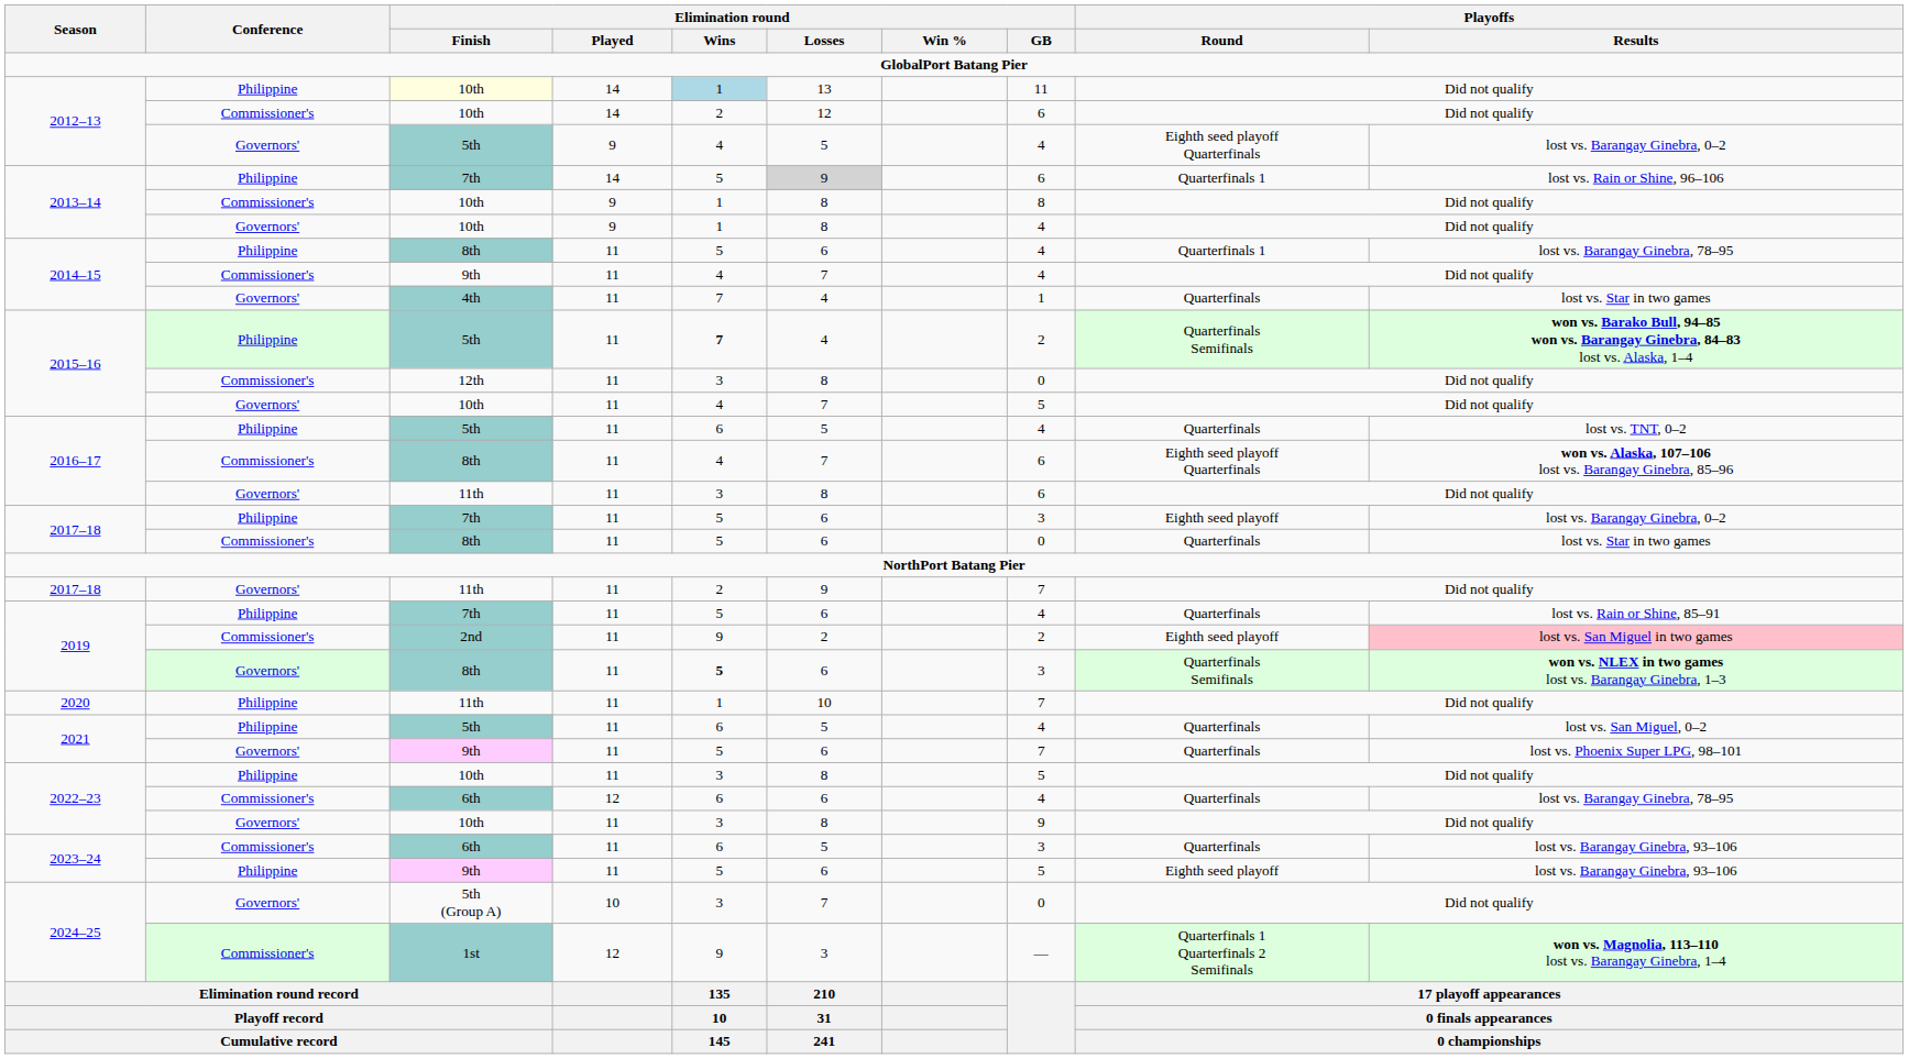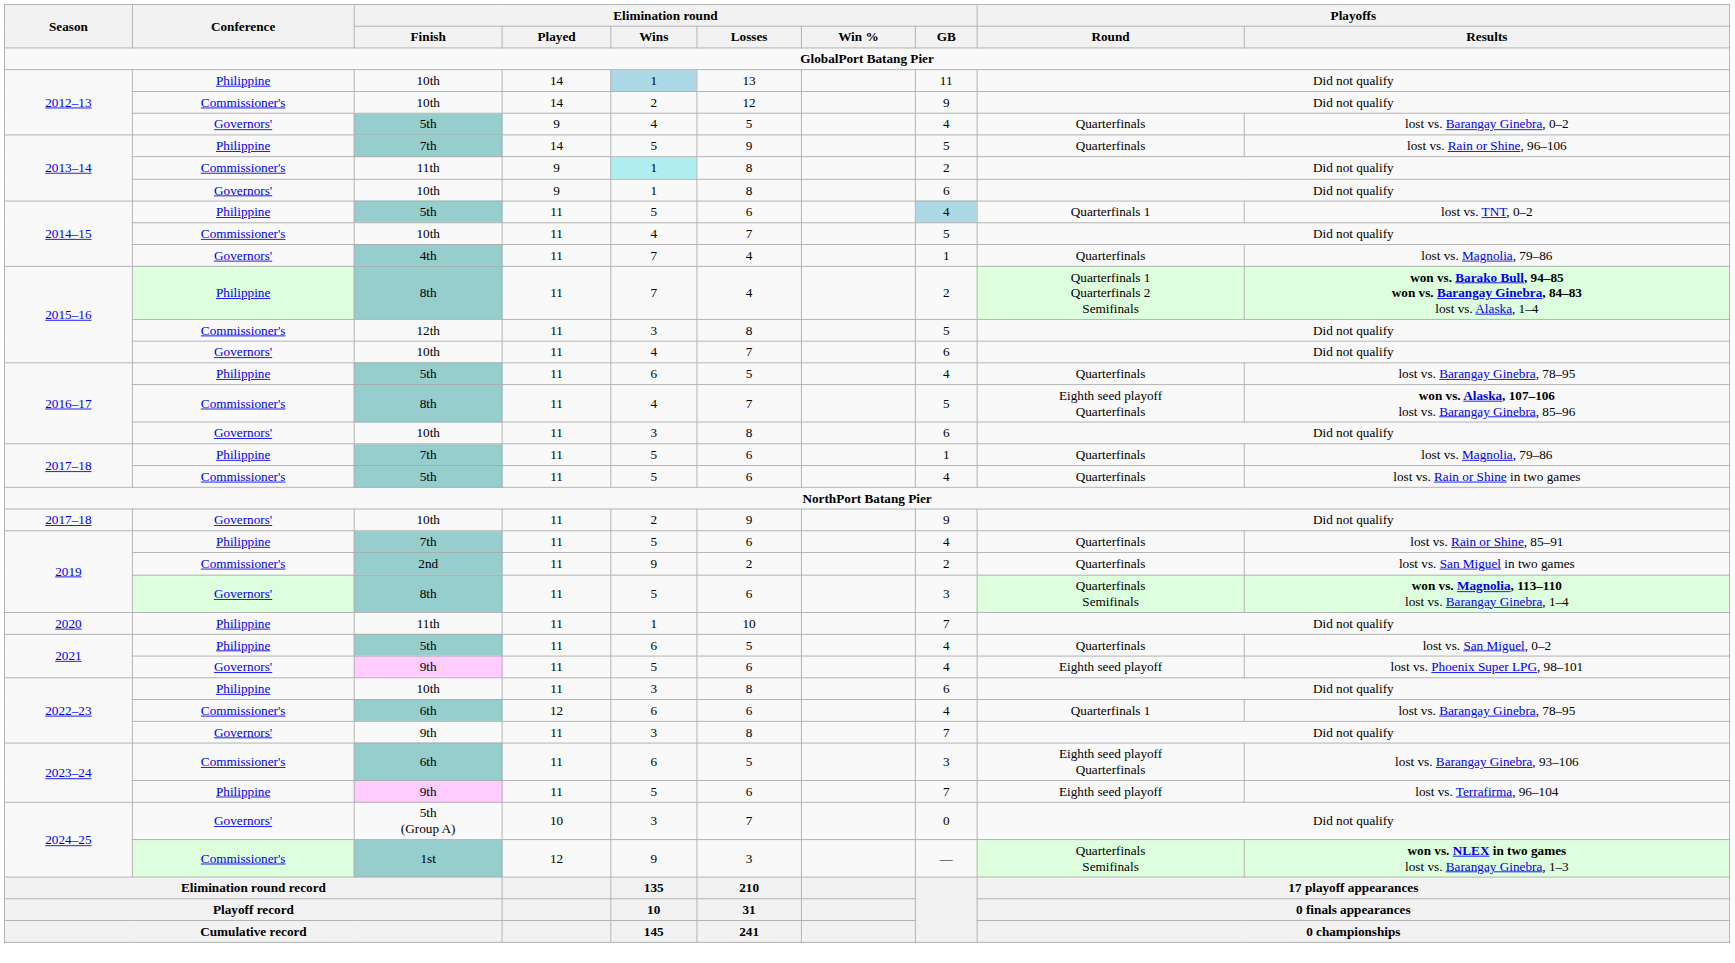2012–13 / Philippine | Elimination round / Finish: lightyellow background -> no background
2012–13 / Commissioner's | Elimination round / GB: 6 -> 9
2012–13 / Governors' | Playoffs / Round: Eighth seed playoff Quarterfinals -> Quarterfinals
2013–14 / Philippine | Elimination round / Losses: lightgrey background -> no background
2013–14 / Philippine | Elimination round / GB: 6 -> 5
2013–14 / Philippine | Playoffs / Round: Quarterfinals 1 -> Quarterfinals
2013–14 / Commissioner's | Elimination round / Finish: 10th -> 11th
2013–14 / Commissioner's | Elimination round / Wins: no background -> paleturquoise background
2013–14 / Commissioner's | Elimination round / GB: 8 -> 2
2013–14 / Governors' | Elimination round / GB: 4 -> 6
2014–15 / Philippine | Elimination round / Finish: 8th -> 5th
2014–15 / Philippine | Elimination round / GB: no background -> lightblue background
2014–15 / Philippine | Playoffs / Results: lost vs. Barangay Ginebra, 78–95 -> lost vs. TNT, 0–2
2014–15 / Commissioner's | Elimination round / Finish: 9th -> 10th
2014–15 / Commissioner's | Elimination round / GB: 4 -> 5
2014–15 / Governors' | Playoffs / Results: lost vs. Star in two games -> lost vs. Magnolia, 79–86
2015–16 / Philippine | Elimination round / Finish: 5th -> 8th
2015–16 / Philippine | Elimination round / Wins: bold -> normal
2015–16 / Philippine | Playoffs / Round: Quarterfinals Semifinals -> Quarterfinals 1 Quarterfinals 2 Semifinals
2015–16 / Commissioner's | Elimination round / GB: 0 -> 5
2015–16 / Governors' | Elimination round / GB: 5 -> 6
2016–17 / Philippine | Playoffs / Results: lost vs. TNT, 0–2 -> lost vs. Barangay Ginebra, 78–95
2016–17 / Commissioner's | Elimination round / GB: 6 -> 5
2016–17 / Governors' | Elimination round / Finish: 11th -> 10th
2017–18 / Philippine | Elimination round / GB: 3 -> 1
2017–18 / Philippine | Playoffs / Round: Eighth seed playoff -> Quarterfinals
2017–18 / Philippine | Playoffs / Results: lost vs. Barangay Ginebra, 0–2 -> lost vs. Magnolia, 79–86
2017–18 / Commissioner's | Elimination round / Finish: 8th -> 5th
2017–18 / Commissioner's | Elimination round / GB: 0 -> 4
2017–18 / Commissioner's | Playoffs / Results: lost vs. Star in two games -> lost vs. Rain or Shine in two games
2017–18 / Governors' | Elimination round / Finish: 11th -> 10th
2017–18 / Governors' | Elimination round / GB: 7 -> 9
2019 / Commissioner's | Playoffs / Round: Eighth seed playoff -> Quarterfinals
2019 / Commissioner's | Playoffs / Results: pink background -> no background
2019 / Governors' | Elimination round / Wins: bold -> normal
2019 / Governors' | Playoffs / Results: won vs. NLEX in two games lost vs. Barangay Ginebra, 1–3 -> won vs. Magnolia, 113–110 lost vs. Barangay Ginebra, 1–4
2021 / Governors' | Elimination round / GB: 7 -> 4
2021 / Governors' | Playoffs / Round: Quarterfinals -> Eighth seed playoff
2022–23 / Philippine | Elimination round / GB: 5 -> 6
2022–23 / Commissioner's | Playoffs / Round: Quarterfinals -> Quarterfinals 1
2022–23 / Governors' | Elimination round / Finish: 10th -> 9th
2022–23 / Governors' | Elimination round / GB: 9 -> 7
2023–24 / Commissioner's | Playoffs / Round: Quarterfinals -> Eighth seed playoff Quarterfinals
2023–24 / Philippine | Elimination round / GB: 5 -> 7
2023–24 / Philippine | Playoffs / Results: lost vs. Barangay Ginebra, 93–106 -> lost vs. Terrafirma, 96–104
2024–25 / Commissioner's | Playoffs / Round: Quarterfinals 1 Quarterfinals 2 Semifinals -> Quarterfinals Semifinals
2024–25 / Commissioner's | Playoffs / Results: won vs. Magnolia, 113–110 lost vs. Barangay Ginebra, 1–4 -> won vs. NLEX in two games lost vs. Barangay Ginebra, 1–3
